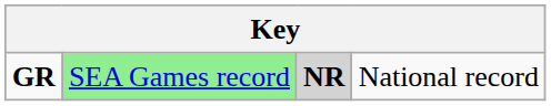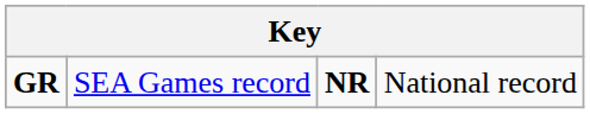GR | column 2: lightgreen background -> no background
GR | column 3: lightgrey background -> no background
